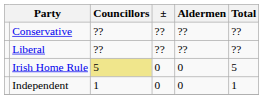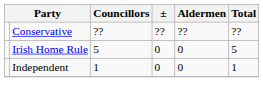- row: Liberal | ?? | ?? | ?? | ??
Irish Home Rule | Councillors: khaki background -> no background
